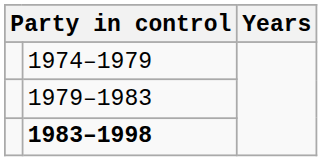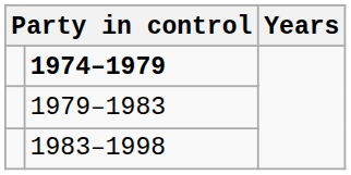1974–1979 | column 2: normal -> bold
1983–1998 | column 2: bold -> normal
